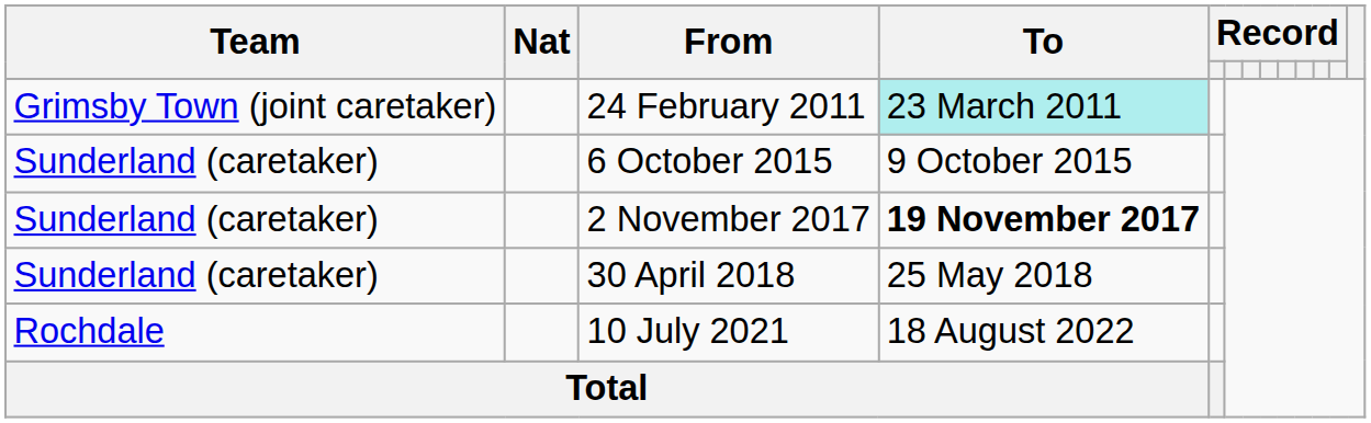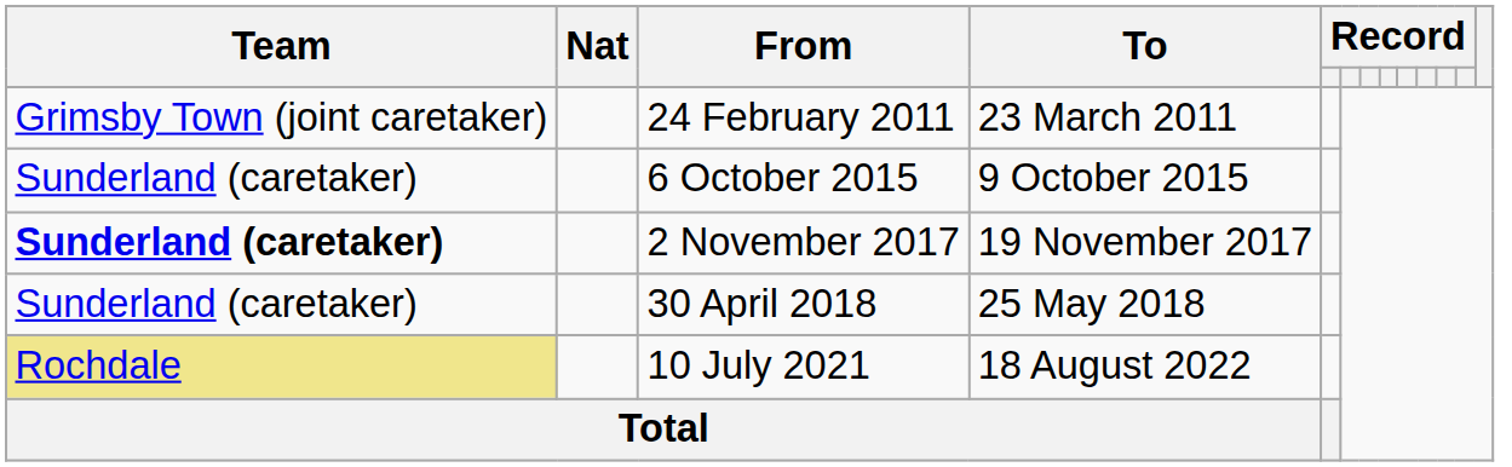24 February 2011 | To: paleturquoise background -> no background
2 November 2017 | Team: normal -> bold
2 November 2017 | To: bold -> normal
10 July 2021 | Team: no background -> khaki background
